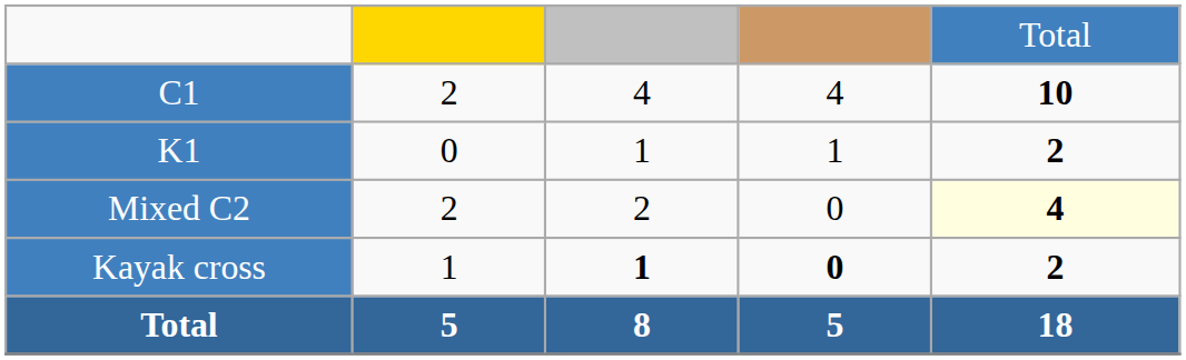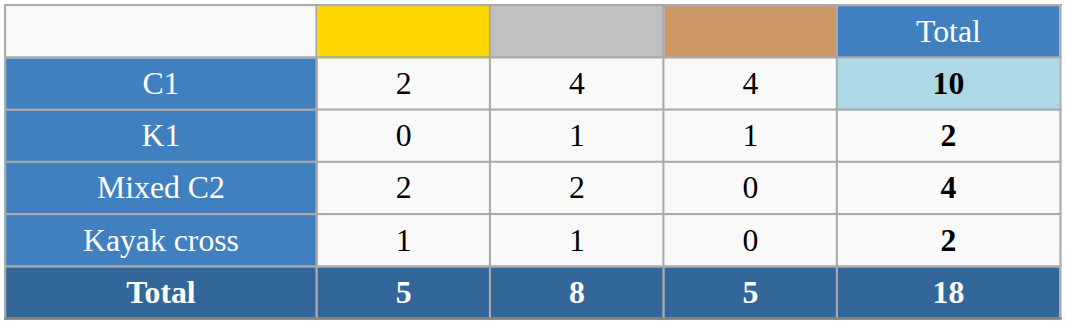C1 | column 5: no background -> lightblue background
Mixed C2 | column 5: lightyellow background -> no background
Kayak cross | column 3: bold -> normal
Kayak cross | column 4: bold -> normal
